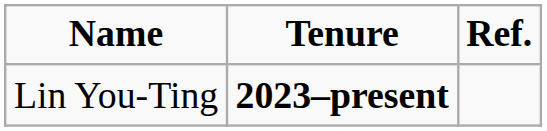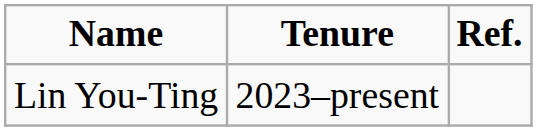Lin You-Ting | column 2: bold -> normal
